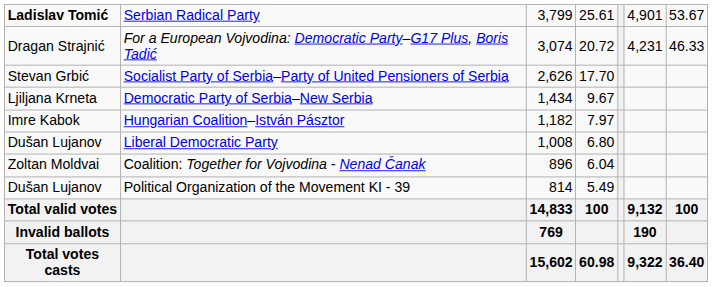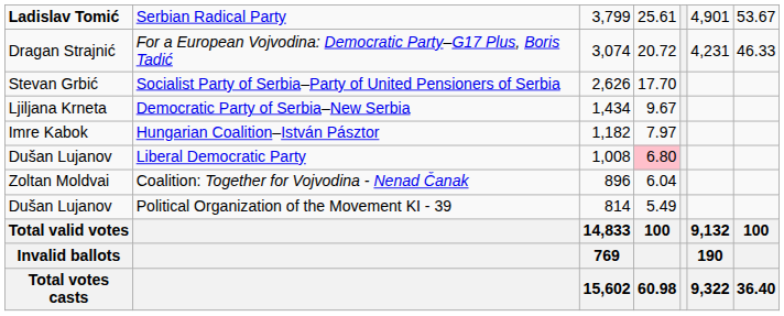Liberal Democratic Party | column 4: no background -> pink background
